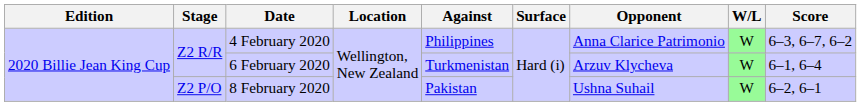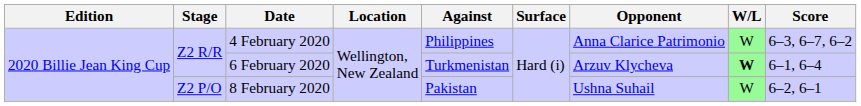6 February 2020 | W/L: normal -> bold
